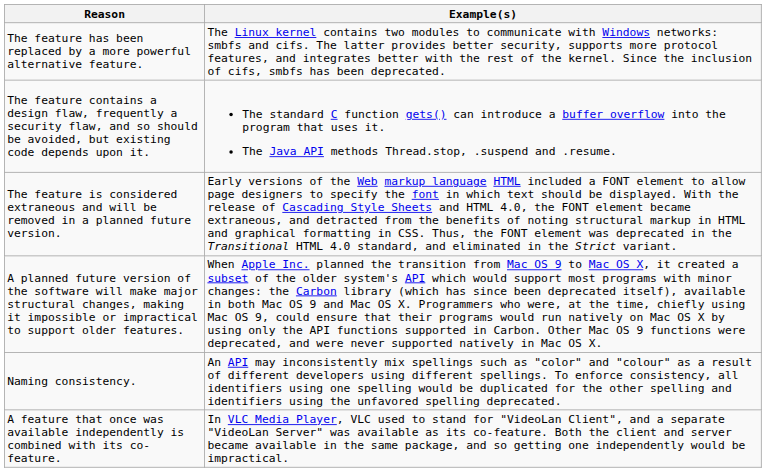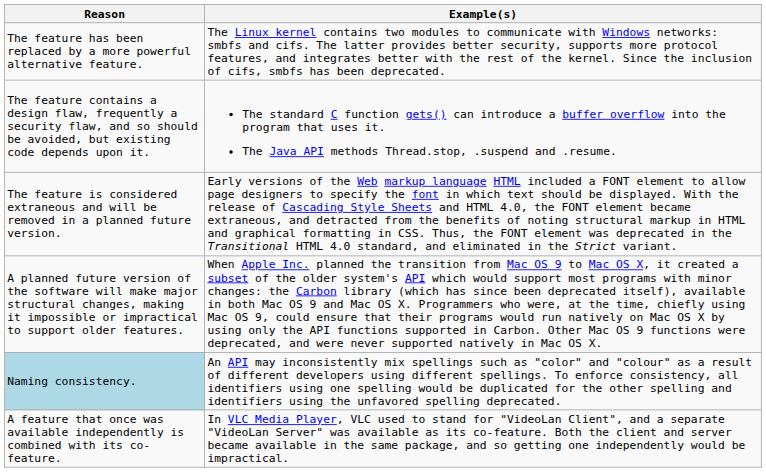row 6 | Reason: no background -> lightblue background
